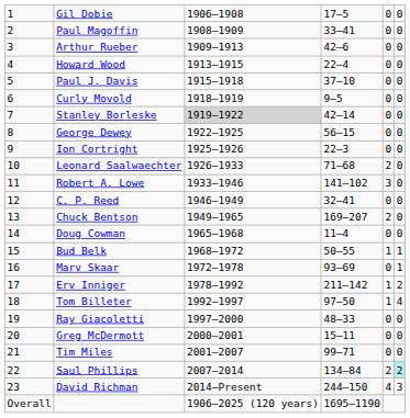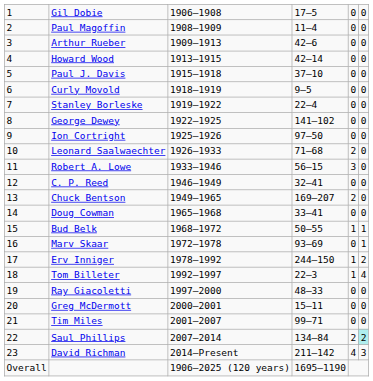Paul Magoffin | column 4: 33–41 -> 11–4
Howard Wood | column 4: 22–4 -> 42–14
Stanley Borleske | column 3: lightgrey background -> no background
Stanley Borleske | column 4: 42–14 -> 22–4
George Dewey | column 4: 56–15 -> 141–102
Ion Cortright | column 4: 22–3 -> 97–50
Robert A. Lowe | column 4: 141–102 -> 56–15
Doug Cowman | column 4: 11–4 -> 33–41
Erv Inniger | column 4: 211–142 -> 244–150
Tom Billeter | column 4: 97–50 -> 22–3
David Richman | column 4: 244–150 -> 211–142
